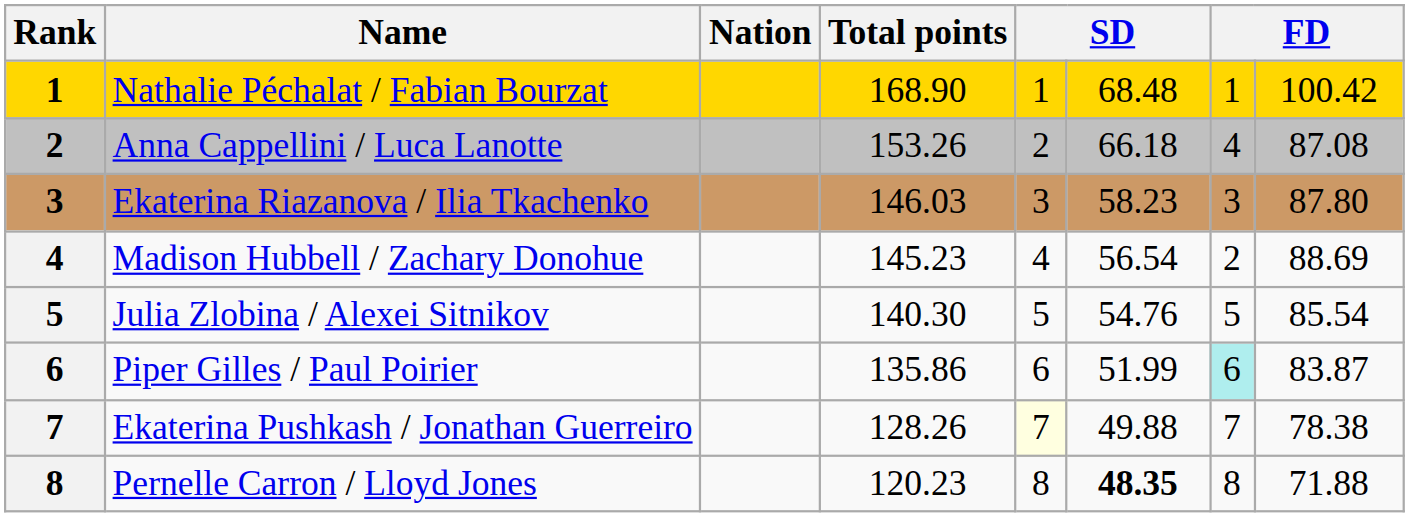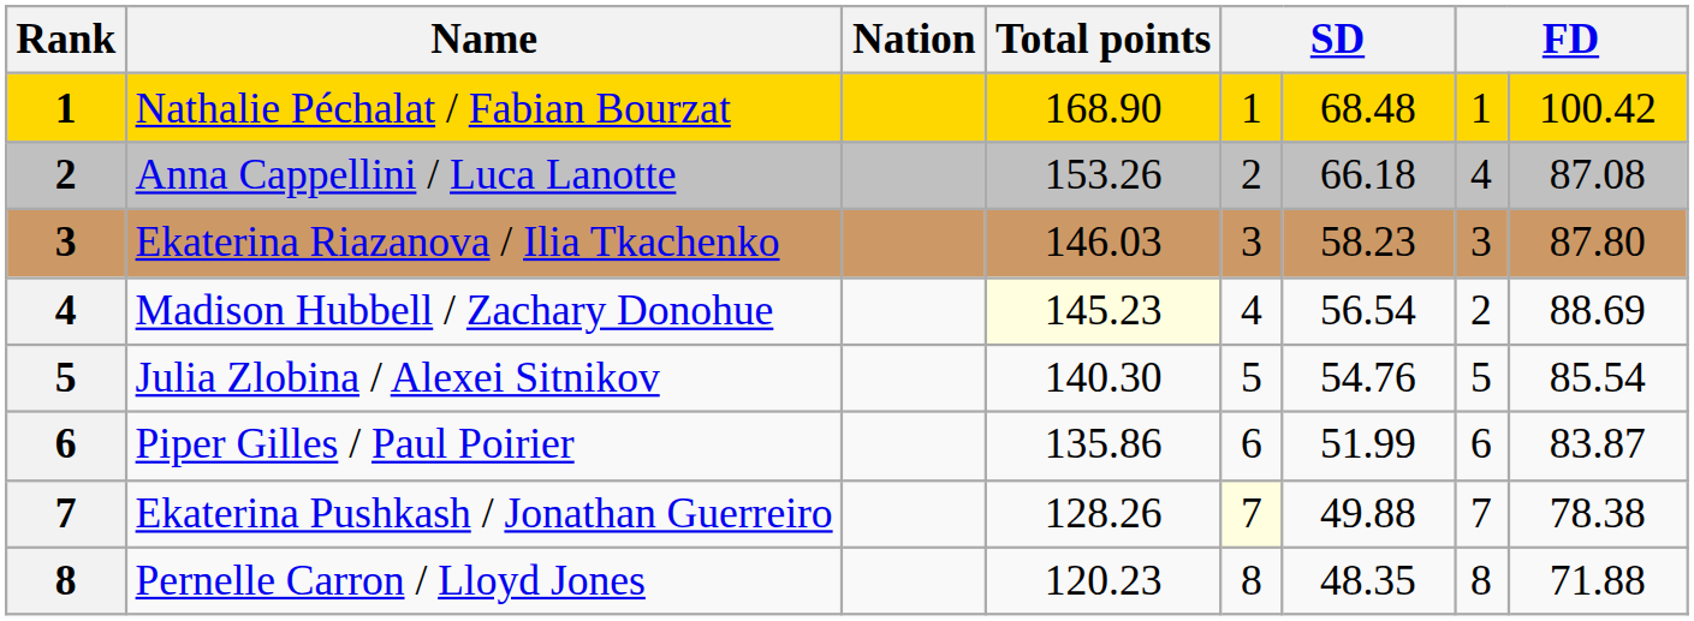Madison Hubbell / Zachary Donohue | Total points: no background -> lightyellow background
Piper Gilles / Paul Poirier | column 7: paleturquoise background -> no background
Pernelle Carron / Lloyd Jones | column 6: bold -> normal
